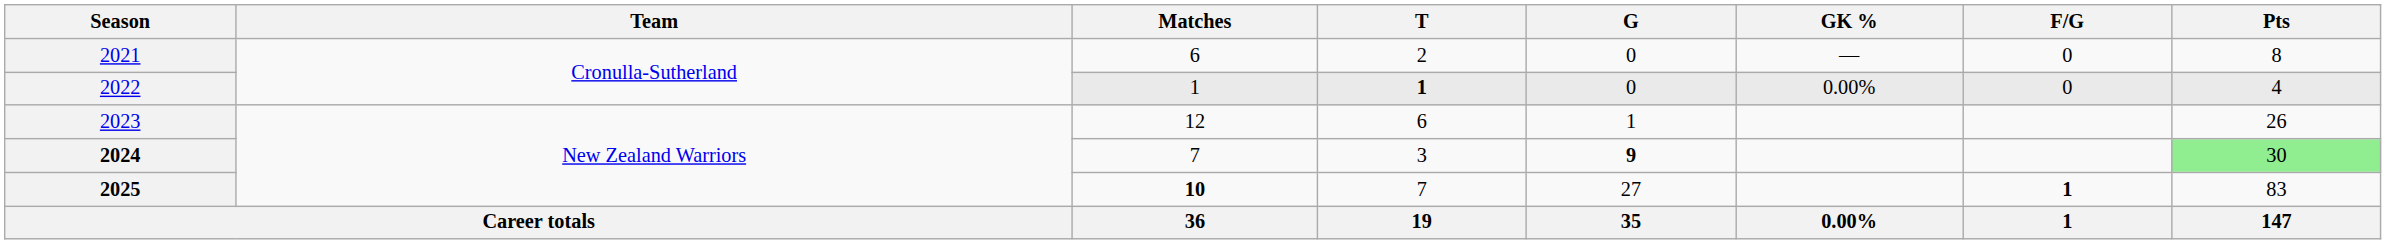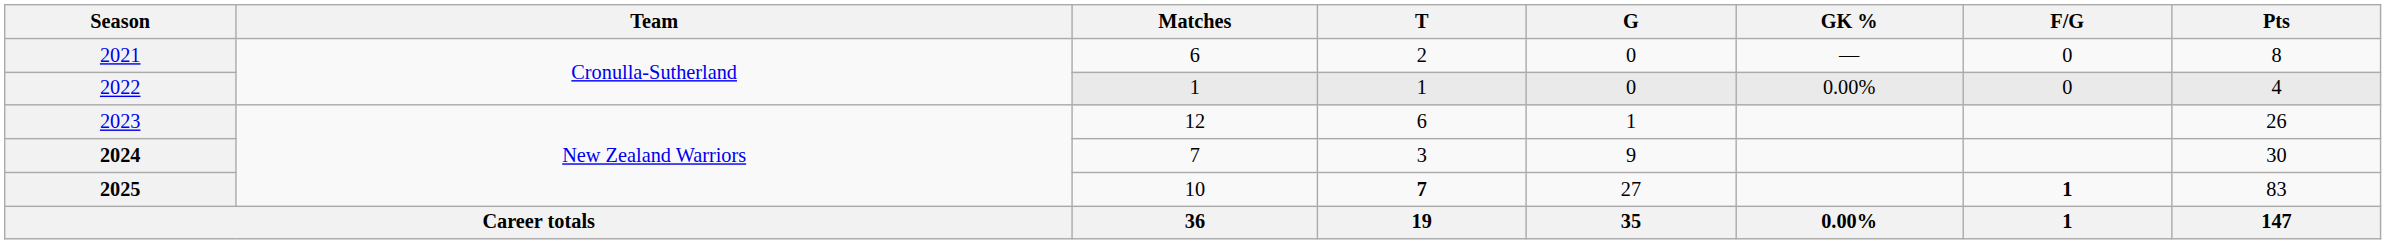2022 | T: bold -> normal
2024 | G: bold -> normal
2024 | Pts: lightgreen background -> no background
2025 | Matches: bold -> normal
2025 | T: normal -> bold
